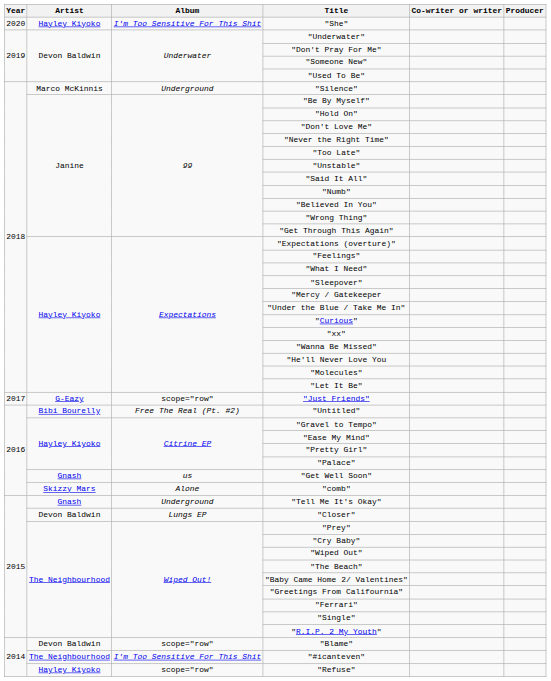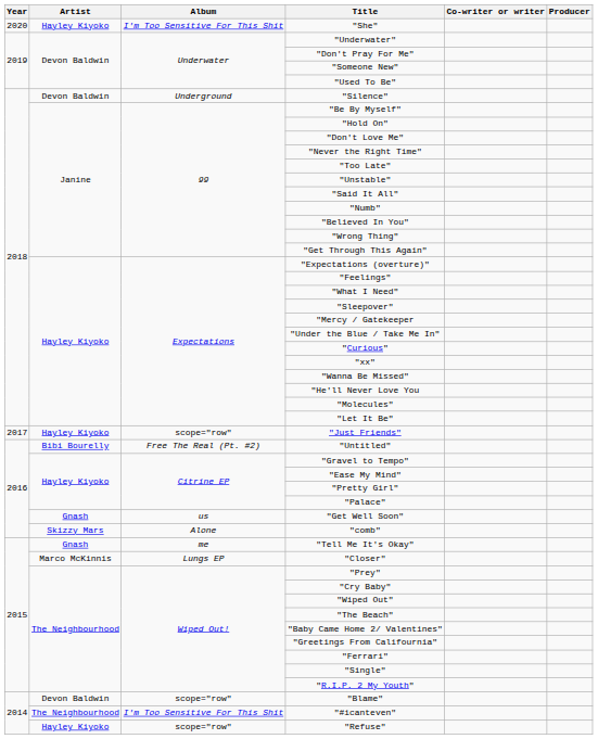"Silence" | Artist: Marco McKinnis -> Devon Baldwin
"Just Friends" | Artist: G-Eazy -> Hayley Kiyoko
"Tell Me It's Okay" | Album: Underground -> me
"Closer" | Artist: Devon Baldwin -> Marco McKinnis
